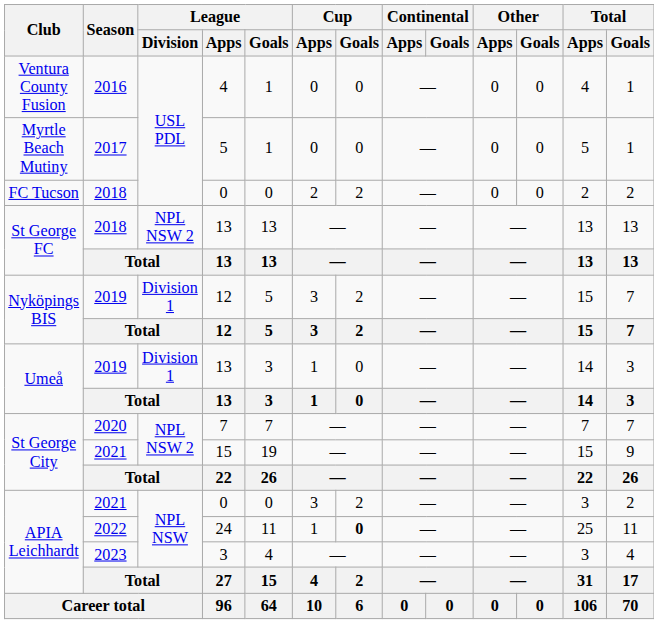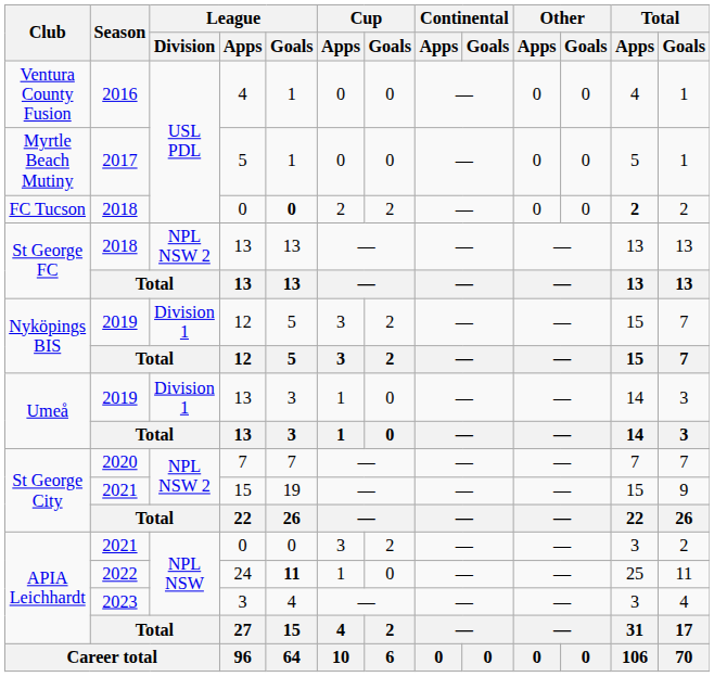FC Tucson / 0 | League / Goals: normal -> bold
FC Tucson / 0 | Total / Apps: normal -> bold
24 | League / Goals: normal -> bold
24 | Cup / Goals: bold -> normal
